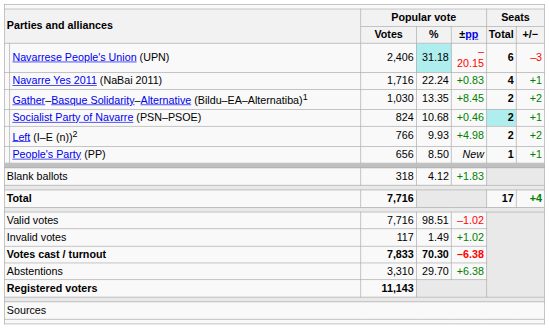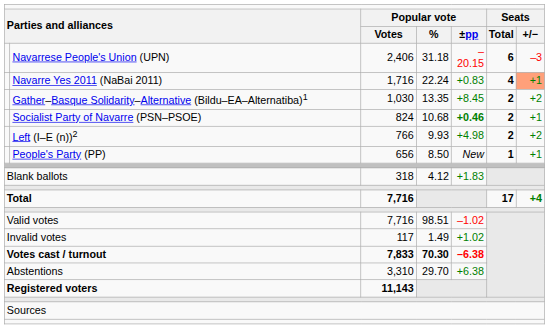Navarrese People's Union (UPN) | column 4: paleturquoise background -> no background
Navarre Yes 2011 (NaBai 2011) | column 7: no background -> lightsalmon background
Socialist Party of Navarre (PSN–PSOE) | column 5: normal -> bold
Socialist Party of Navarre (PSN–PSOE) | column 6: paleturquoise background -> no background
